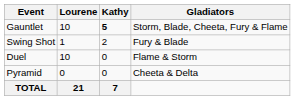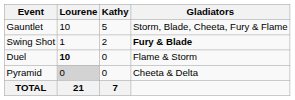Gauntlet | Kathy: bold -> normal
Swing Shot | Gladiators: normal -> bold
Duel | Lourene: normal -> bold
Pyramid | Lourene: no background -> lightgrey background
